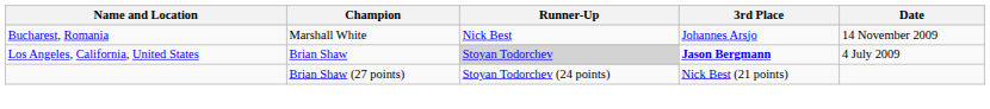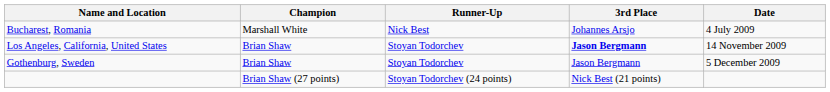Bucharest, Romania | Date: 14 November 2009 -> 4 July 2009
Los Angeles, California, United States | Runner-Up: lightgrey background -> no background
Los Angeles, California, United States | Date: 4 July 2009 -> 14 November 2009
+ row: Gothenburg, Sweden | Brian Shaw | Stoyan Todorchev | Jason Bergmann | 5 December 2009
